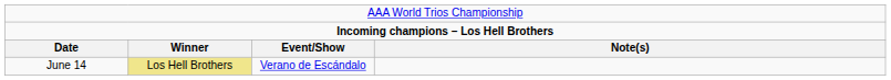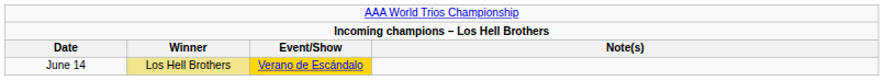June 14 | column 3: no background -> gold background
